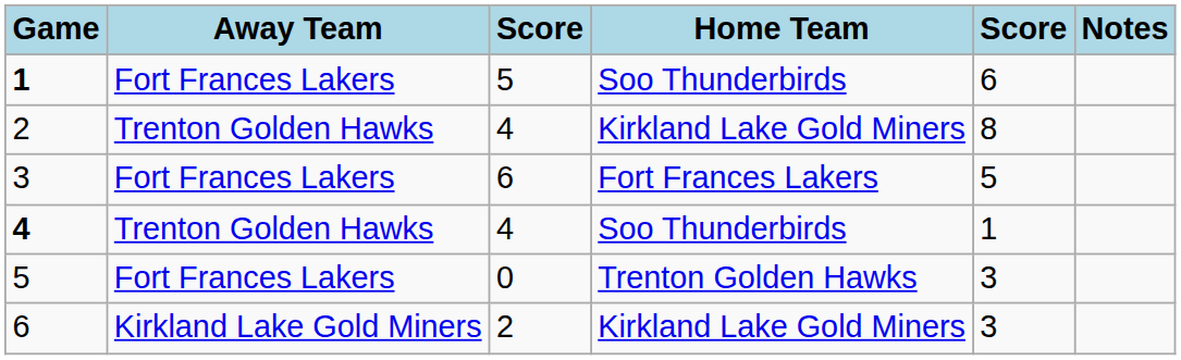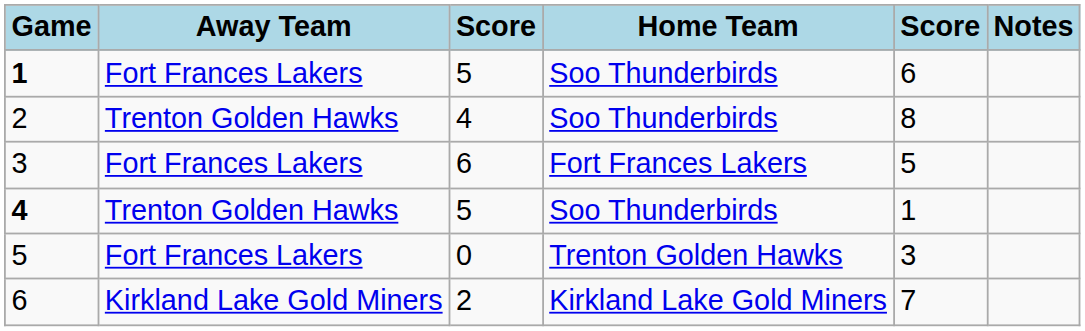row 3 | Home Team: Kirkland Lake Gold Miners -> Soo Thunderbirds
row 5 | column 3: 4 -> 5
row 7 | column 5: 3 -> 7
